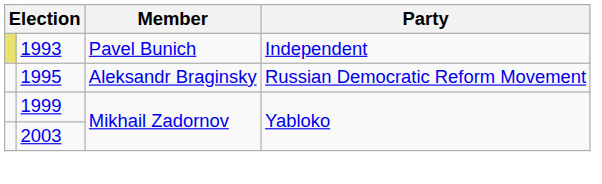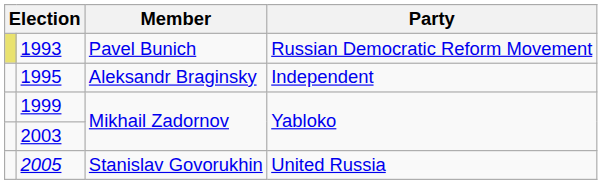1993 | Party: Independent -> Russian Democratic Reform Movement
1995 | Party: Russian Democratic Reform Movement -> Independent
+ row: 2005 | Stanislav Govorukhin | United Russia
